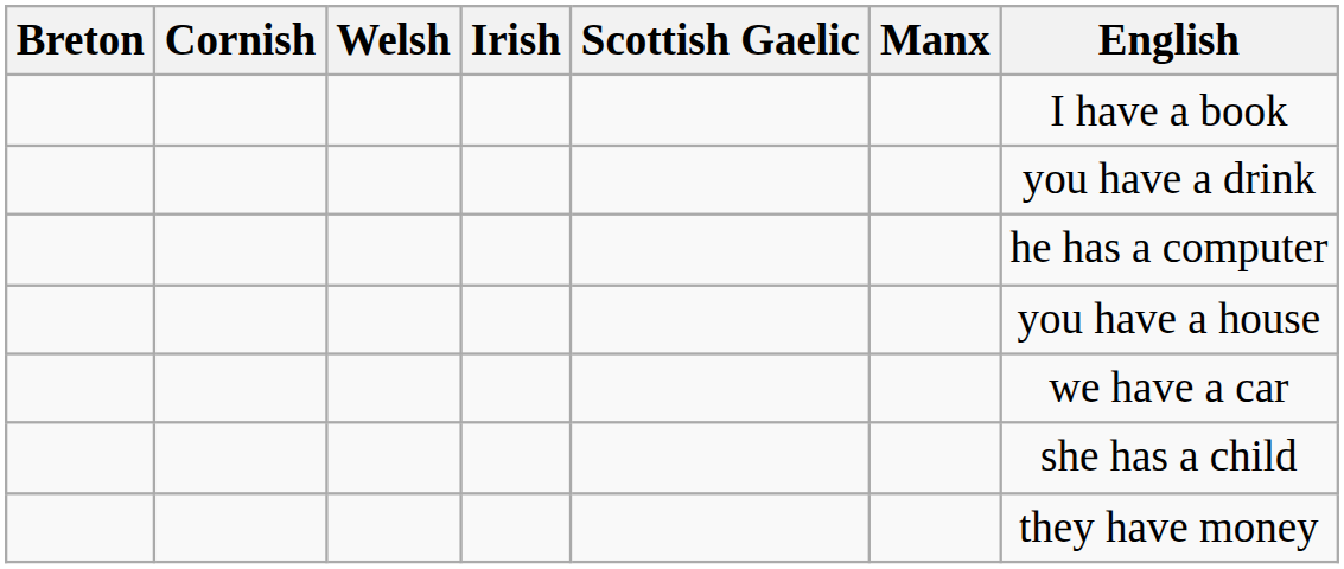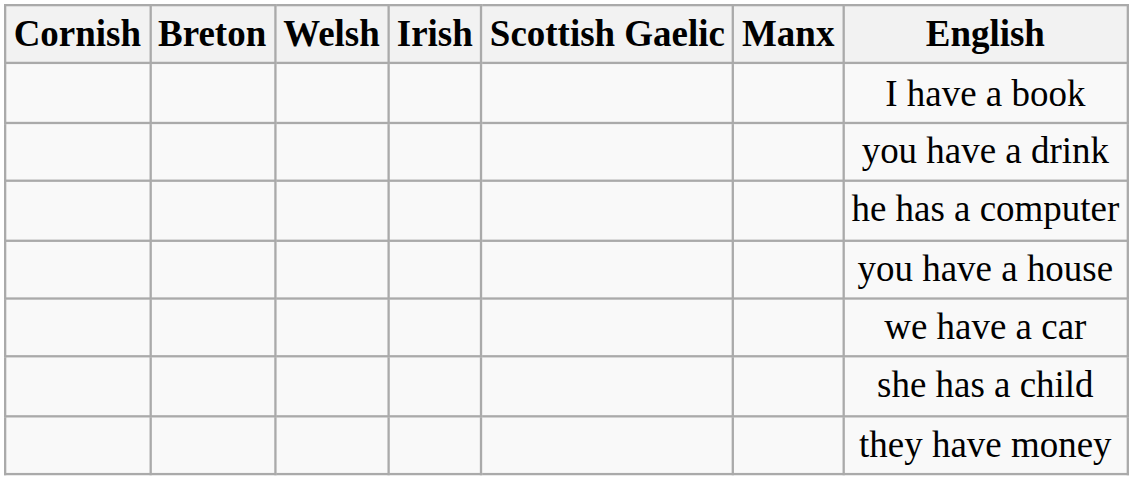columns swapped: Breton <-> Cornish
